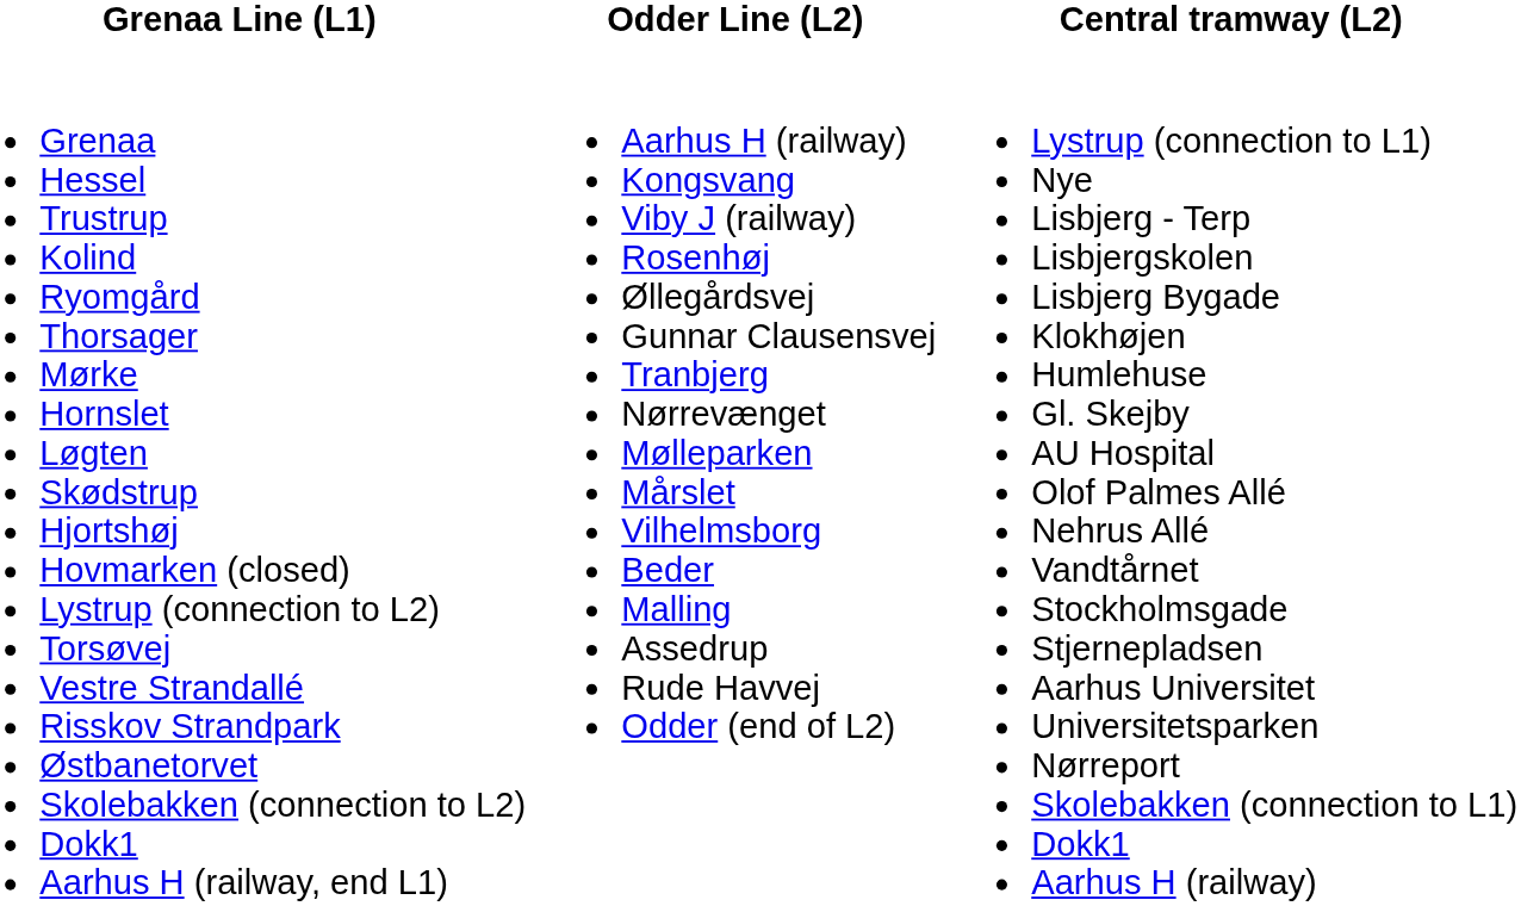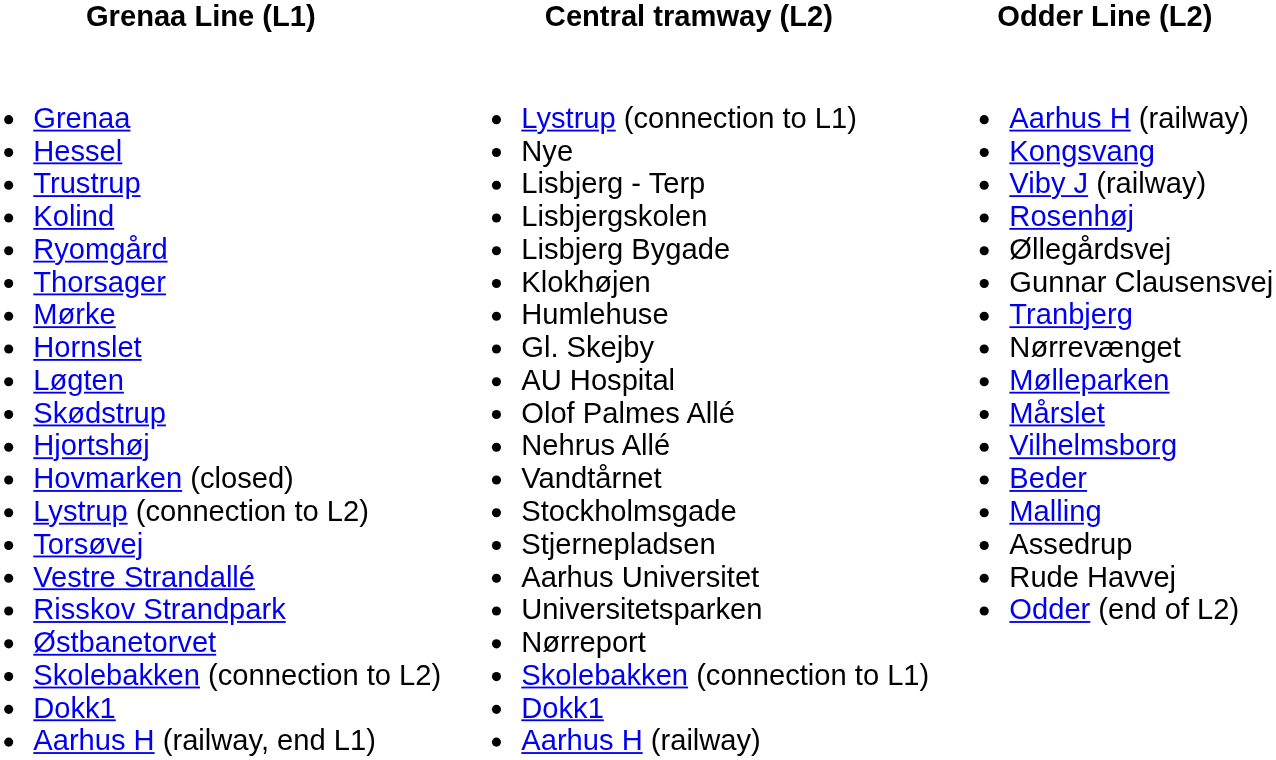columns swapped: Central tramway (L2) <-> Odder Line (L2)
